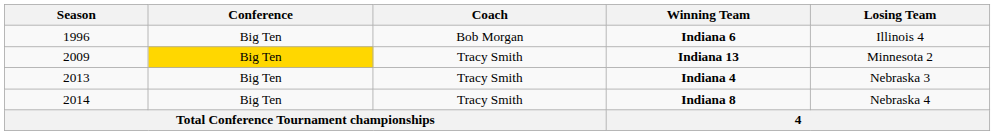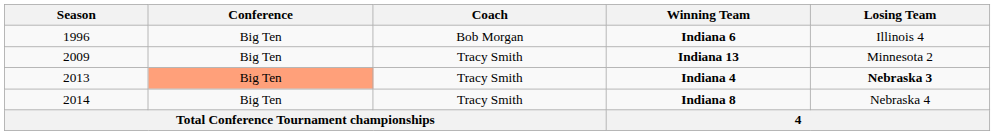Indiana 13 | Conference: gold background -> no background
Indiana 4 | Conference: no background -> lightsalmon background
Indiana 4 | Losing Team: normal -> bold
